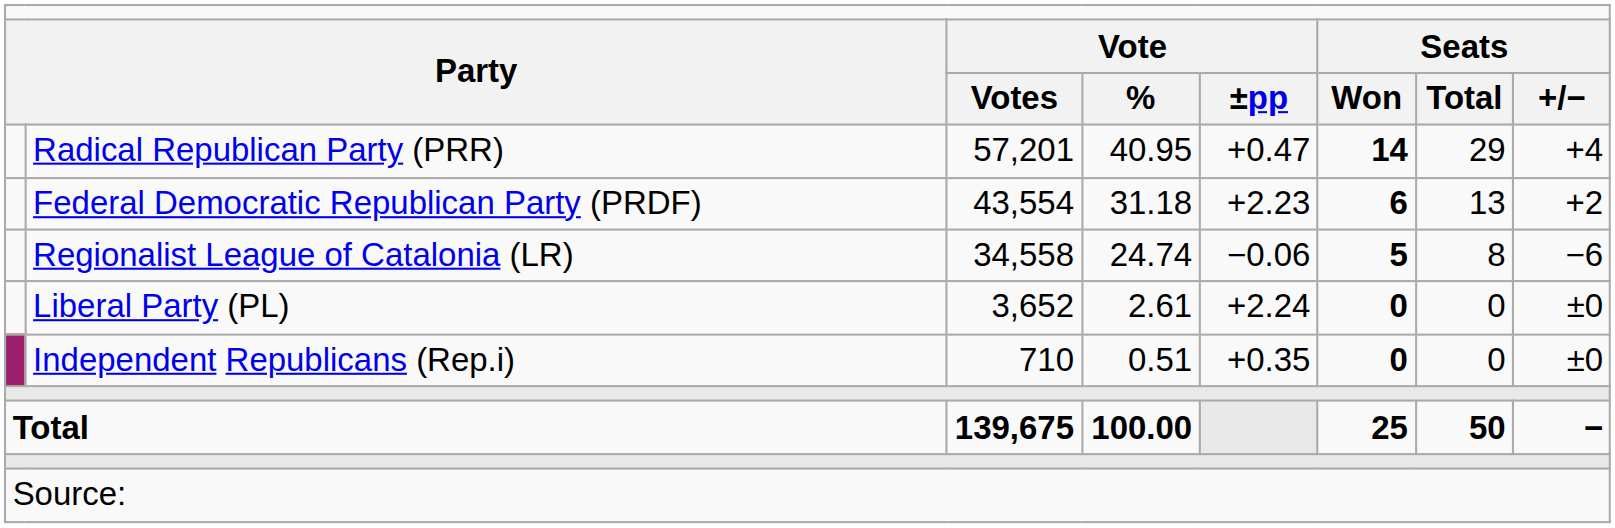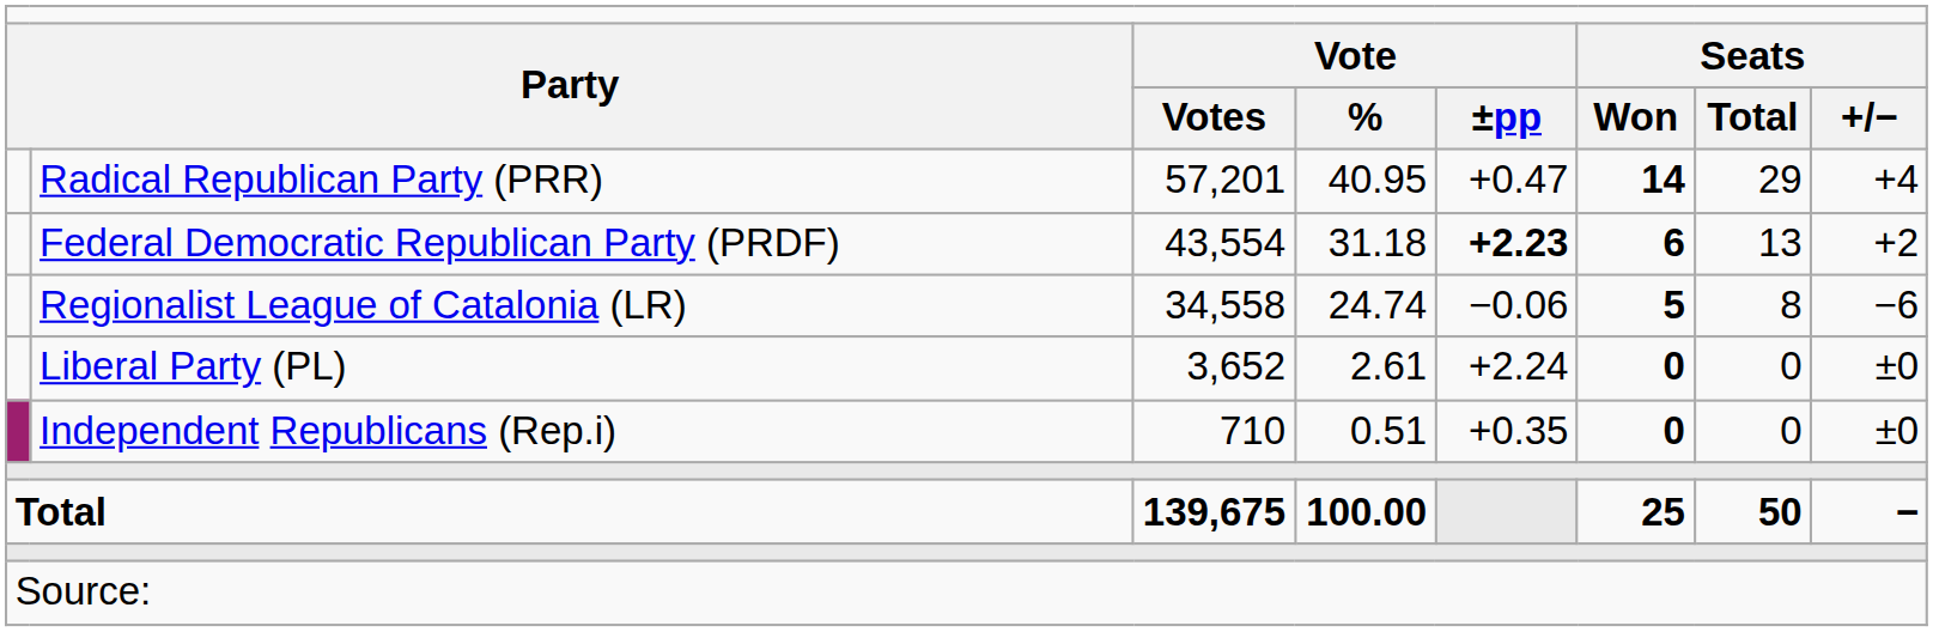Federal Democratic Republican Party (PRDF) | column 5: normal -> bold
